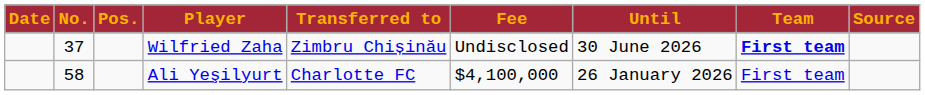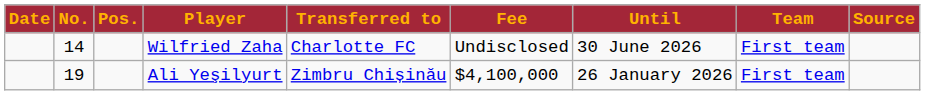Wilfried Zaha | No.: 37 -> 14
Wilfried Zaha | Transferred to: Zimbru Chișinău -> Charlotte FC
Wilfried Zaha | Team: bold -> normal
Ali Yeşilyurt | No.: 58 -> 19
Ali Yeşilyurt | Transferred to: Charlotte FC -> Zimbru Chișinău
